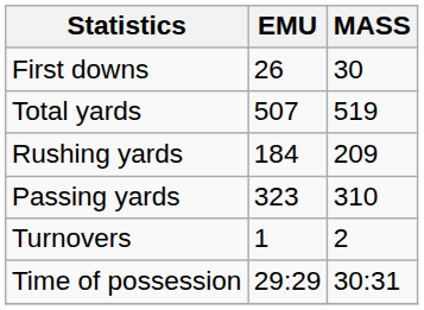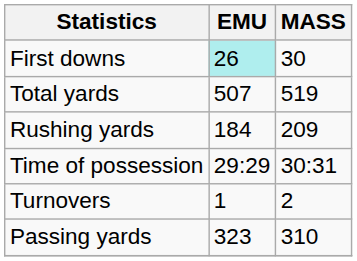First downs | EMU: no background -> paleturquoise background
rows swapped: Passing yards <-> Time of possession
